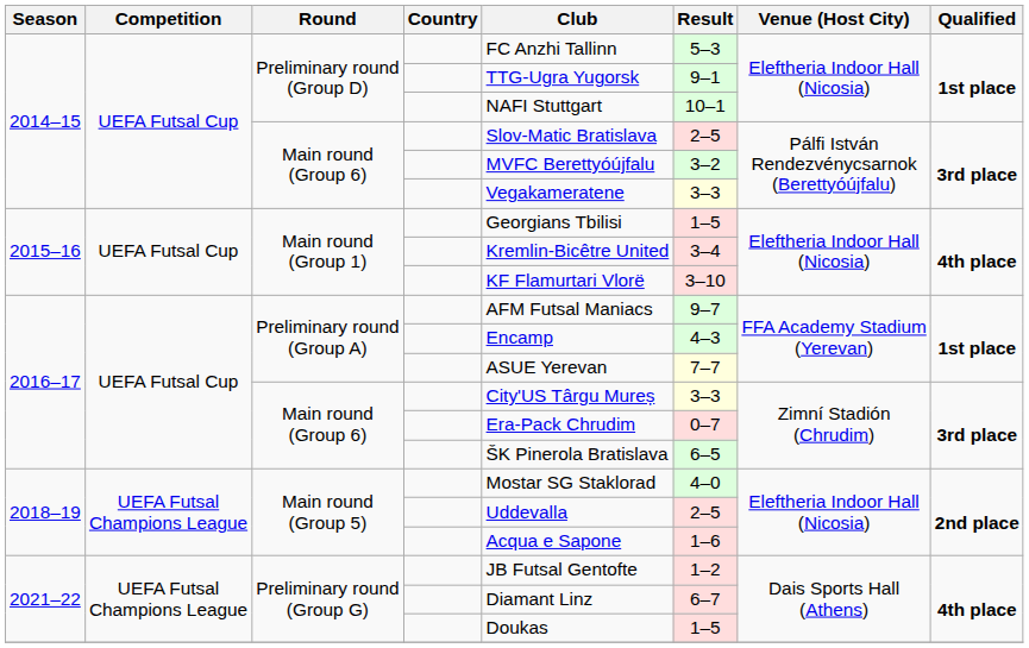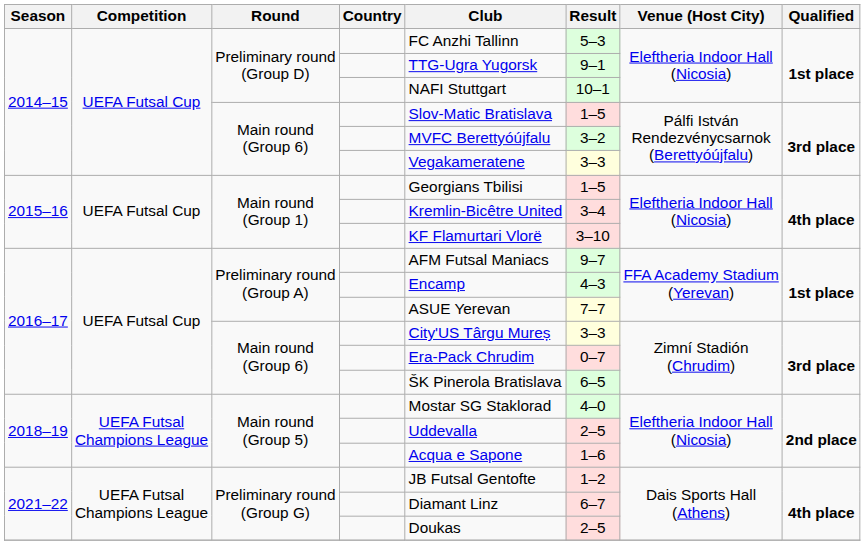row 5 | Result: 2–5 -> 1–5
row 22 | Result: 1–5 -> 2–5
